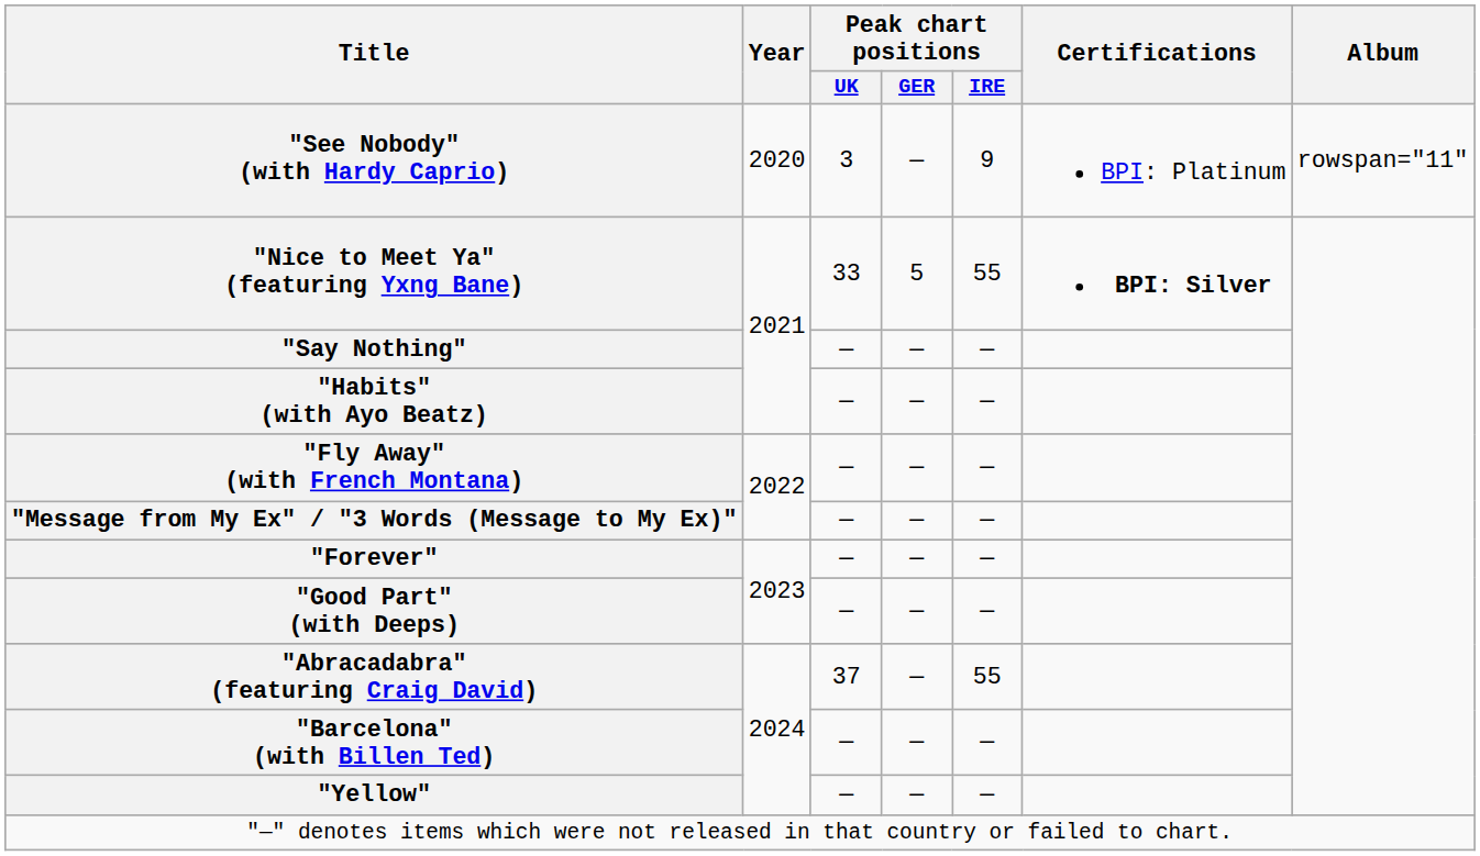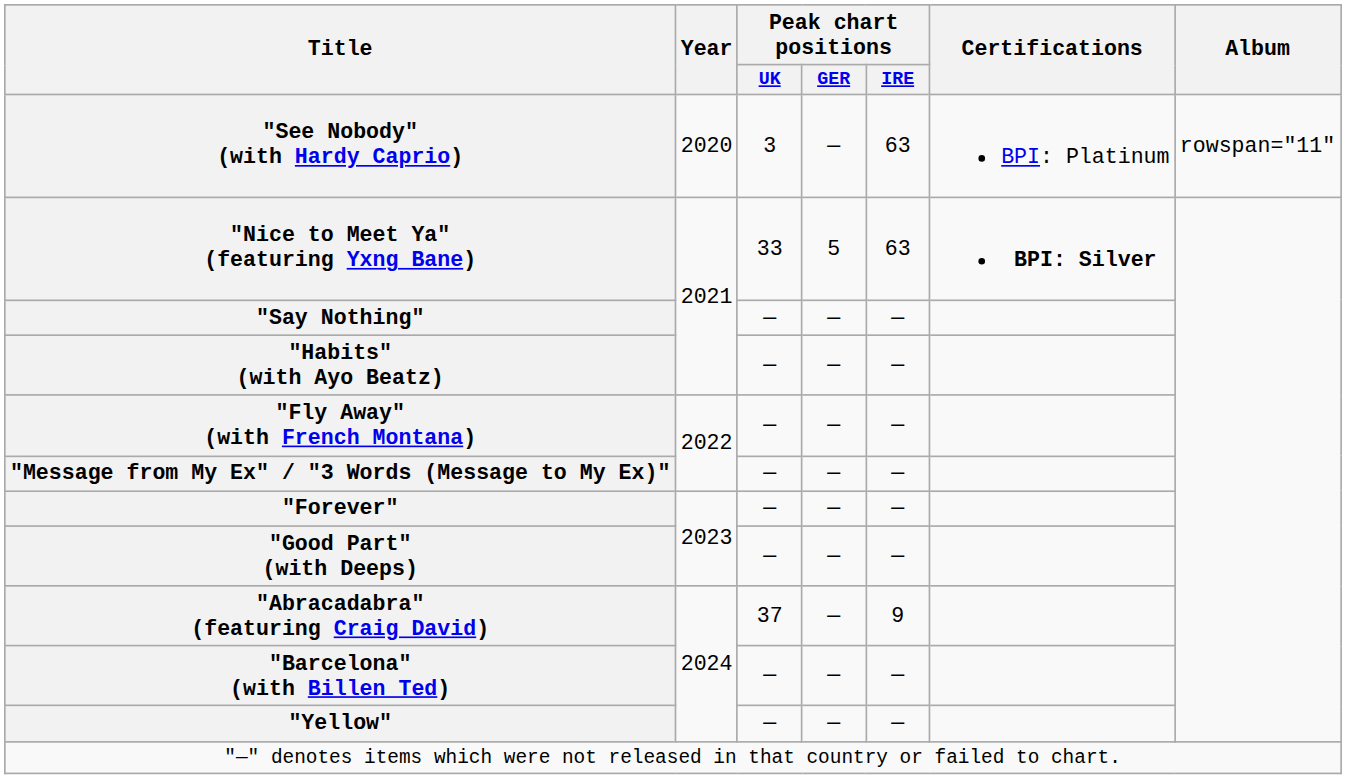"See Nobody" (with Hardy Caprio) | Peak chart positions / IRE: 9 -> 63
"Nice to Meet Ya" (featuring Yxng Bane) | Peak chart positions / IRE: 55 -> 63
"Abracadabra" (featuring Craig David) | Peak chart positions / IRE: 55 -> 9
